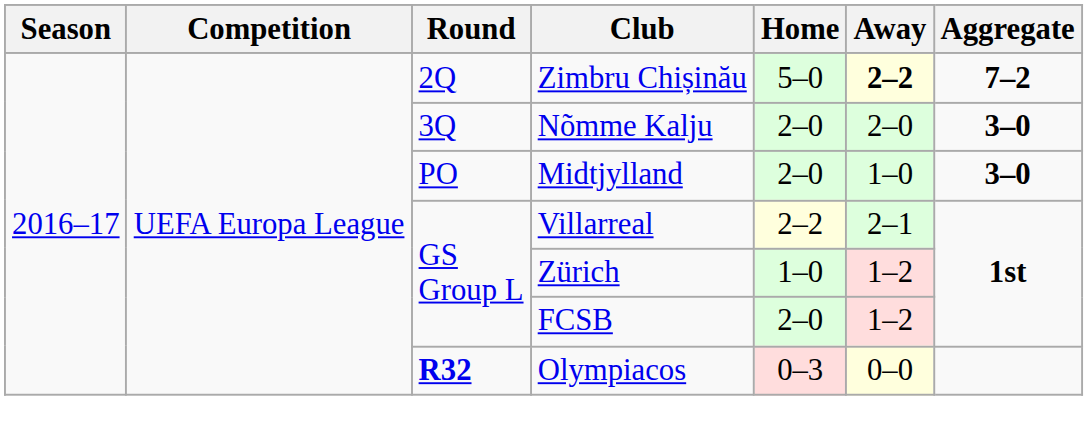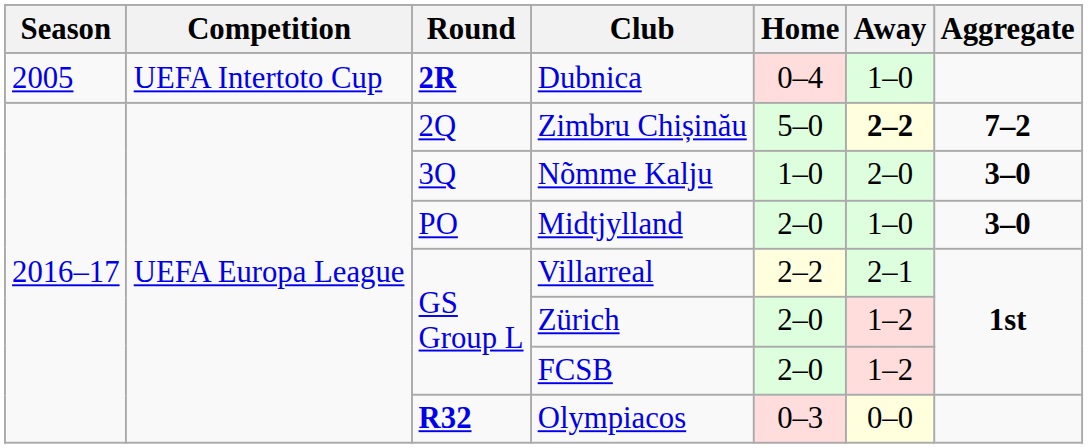+ row: 2005 | UEFA Intertoto Cup | 2R | Dubnica | 0–4 | 1–0
Nõmme Kalju | Home: 2–0 -> 1–0
Zürich | Home: 1–0 -> 2–0
